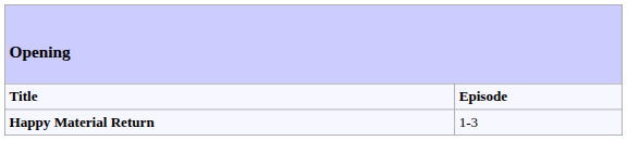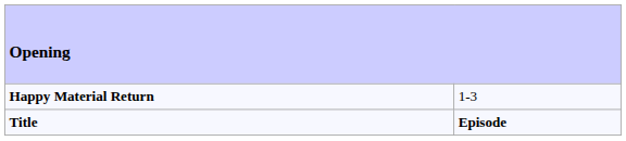rows swapped: Title <-> Happy Material Return
